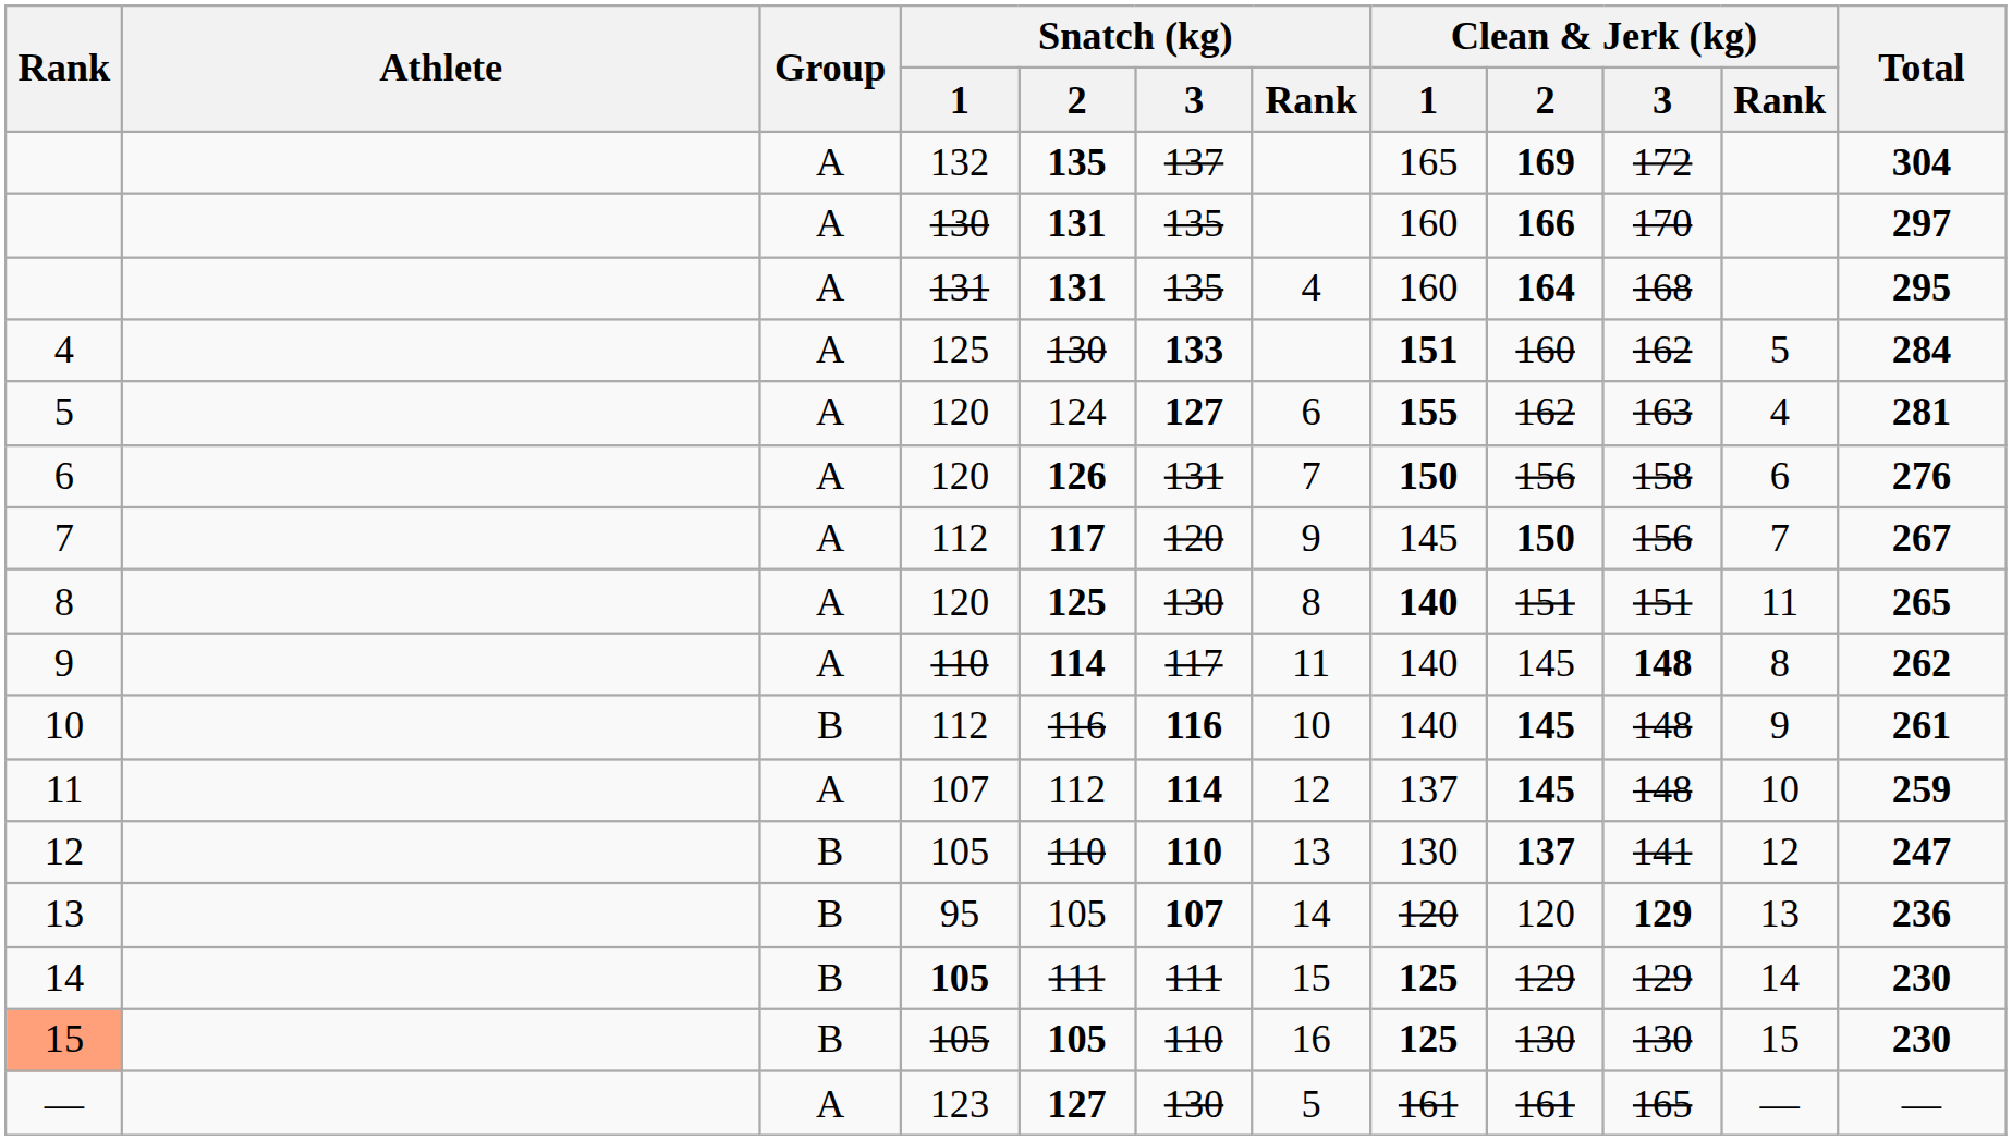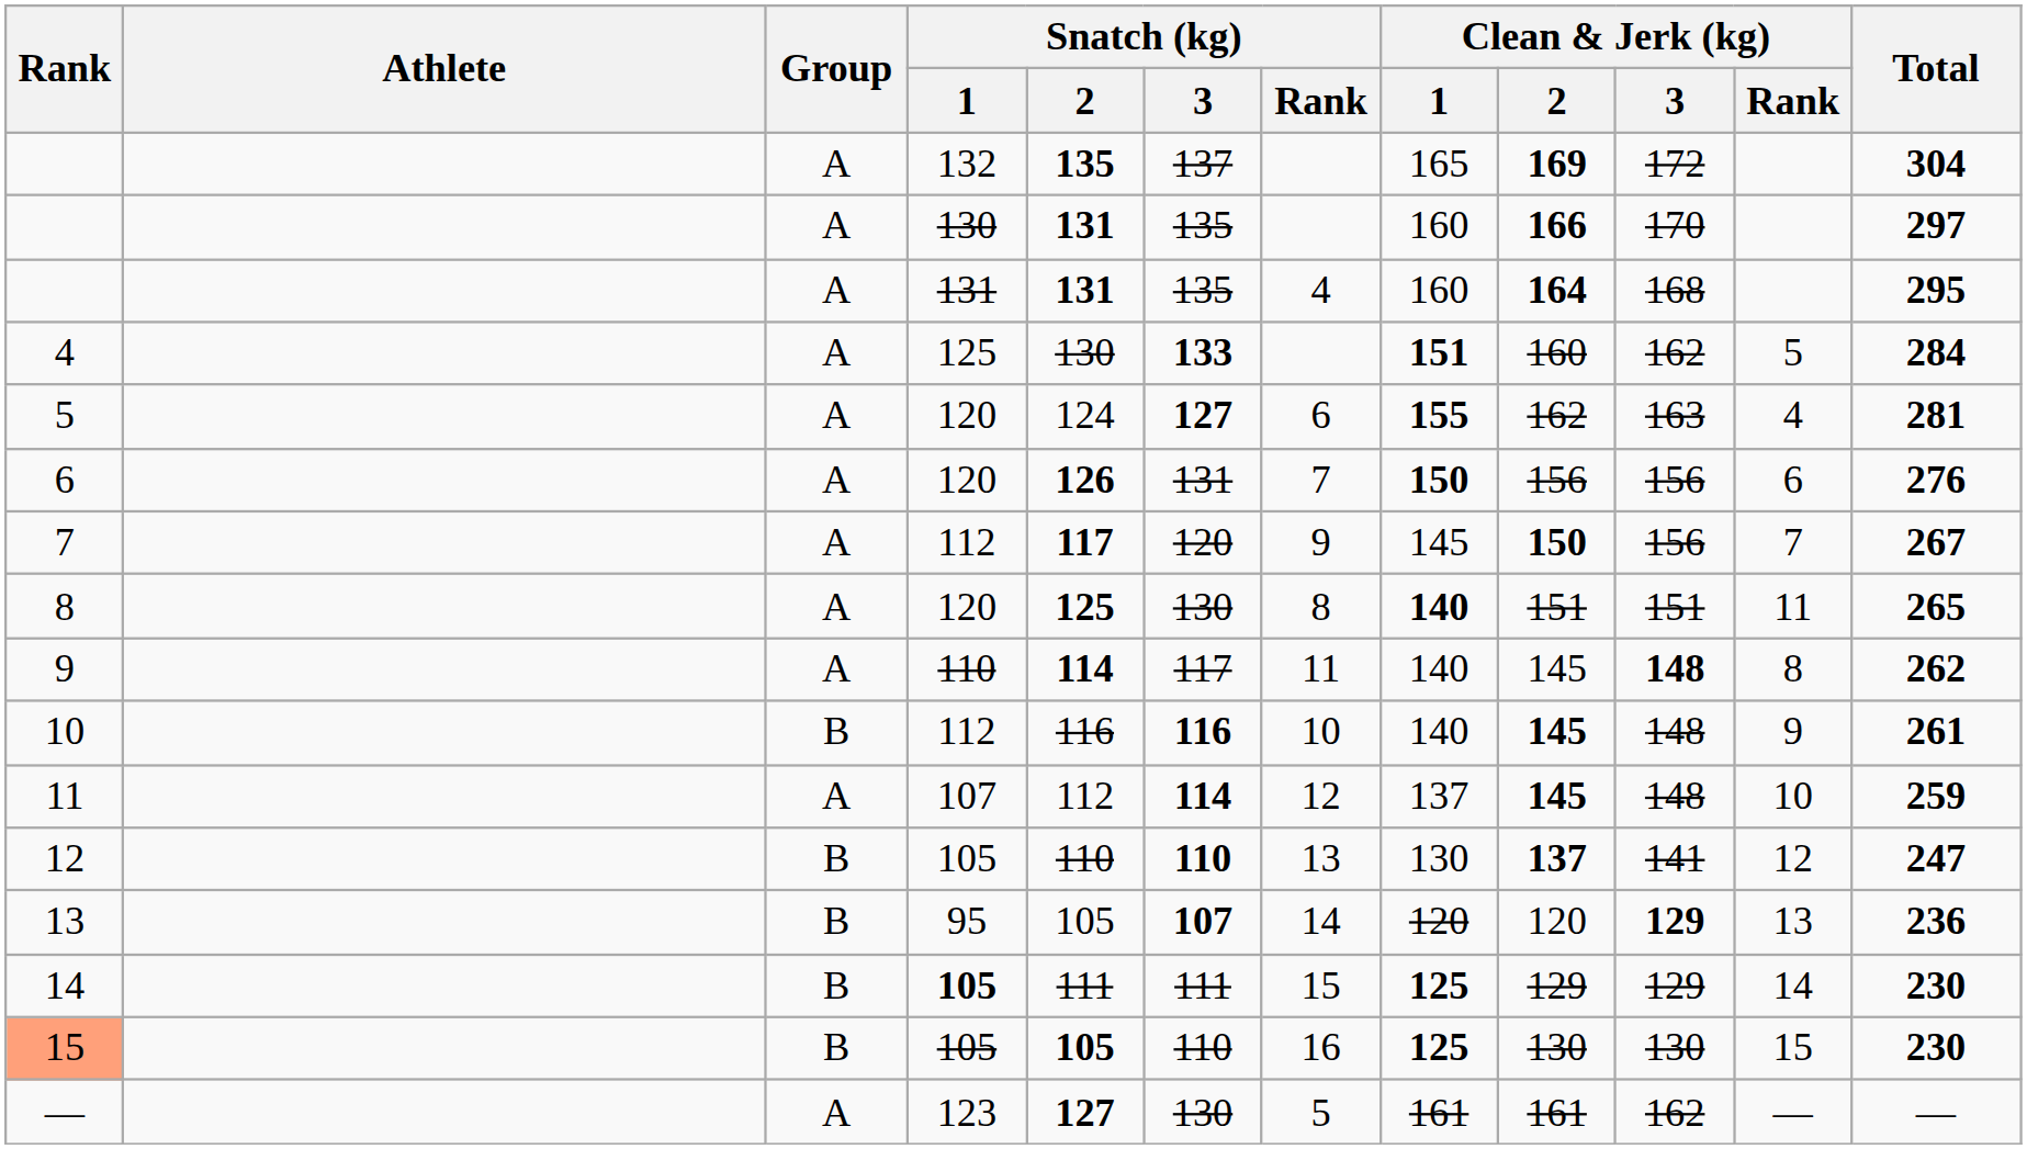row 8 | Clean & Jerk (kg) / 3: 158 -> 156
row 18 | Clean & Jerk (kg) / 3: 165 -> 162
